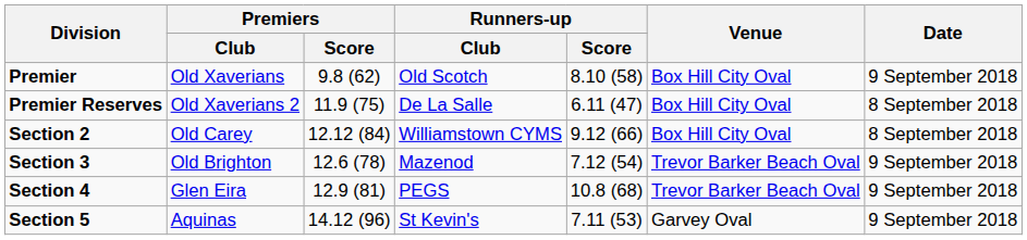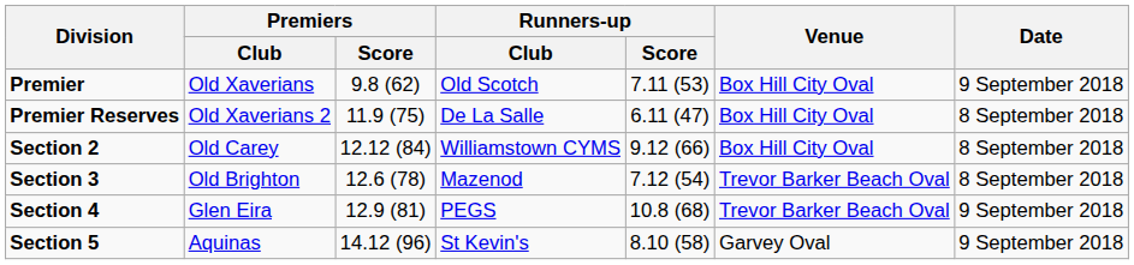Premier | Runners-up / Score: 8.10 (58) -> 7.11 (53)
Section 3 | Date: 9 September 2018 -> 8 September 2018
Section 5 | Runners-up / Score: 7.11 (53) -> 8.10 (58)
